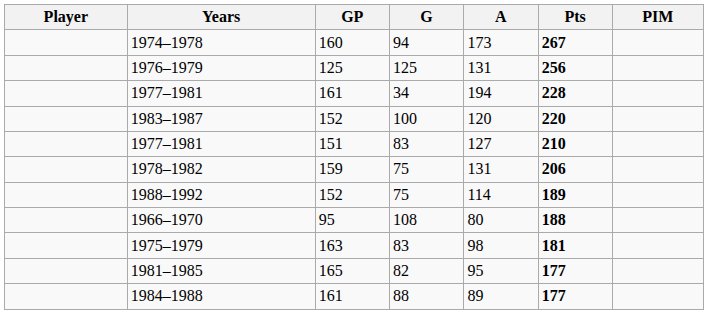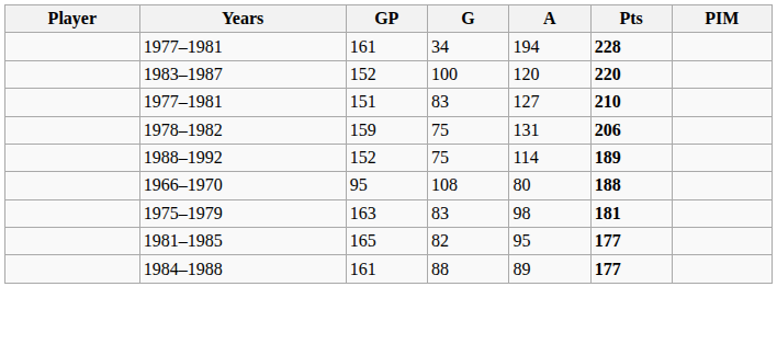- row: 1974–1978 | 160 | 94 | 173 | 267
- row: 1976–1979 | 125 | 125 | 131 | 256
